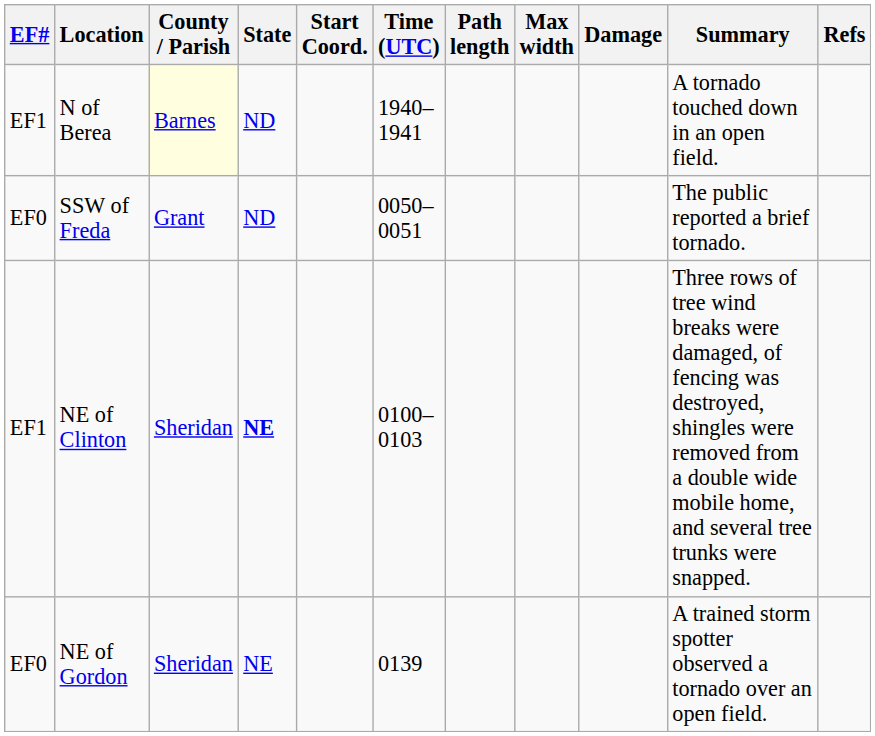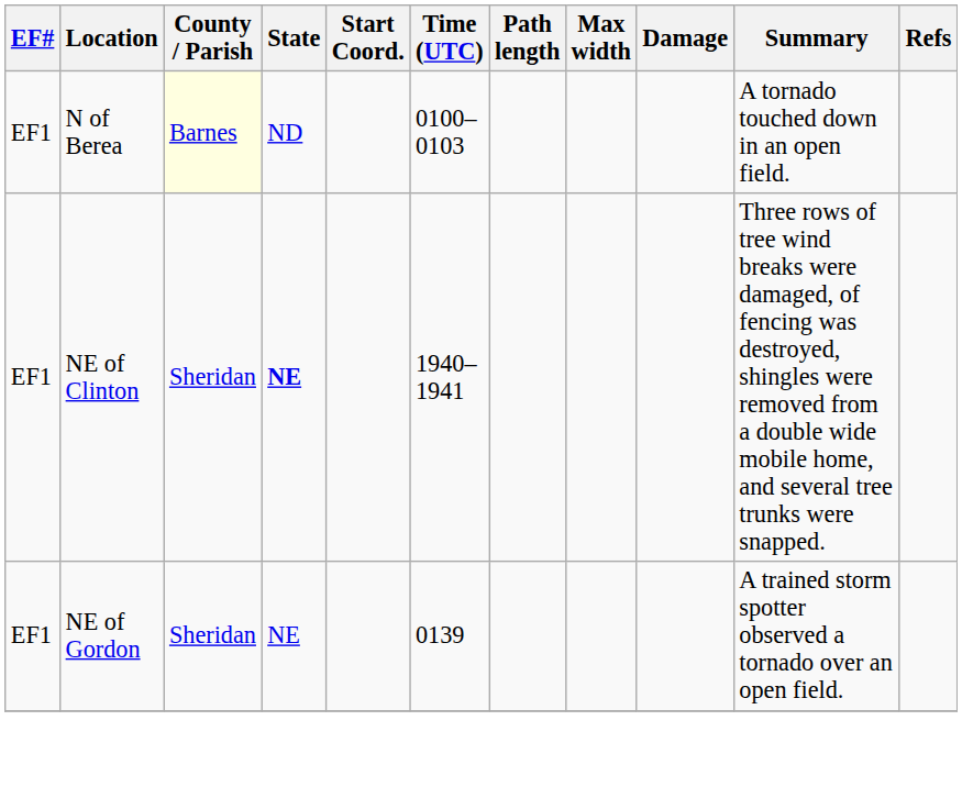N of Berea | Time (UTC): 1940–1941 -> 0100–0103
- row: EF0 | SSW of Freda | Grant | ND | 0050–0051 | The public reported a brief tornado.
NE of Clinton | Time (UTC): 0100–0103 -> 1940–1941
NE of Gordon | EF#: EF0 -> EF1
